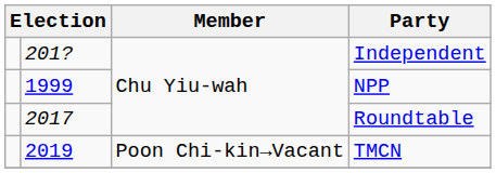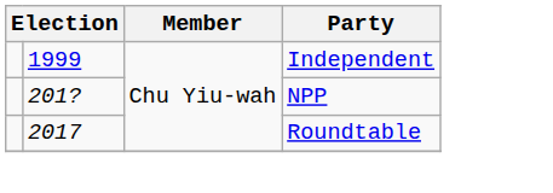Independent | column 2: 201? -> 1999
NPP | column 2: 1999 -> 201?
- row: 2019 | Poon Chi-kin→Vacant | TMCN
